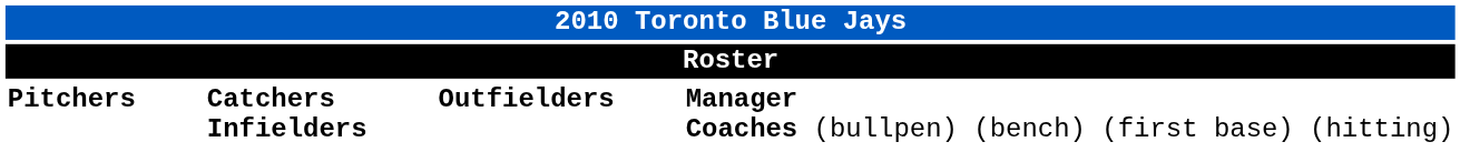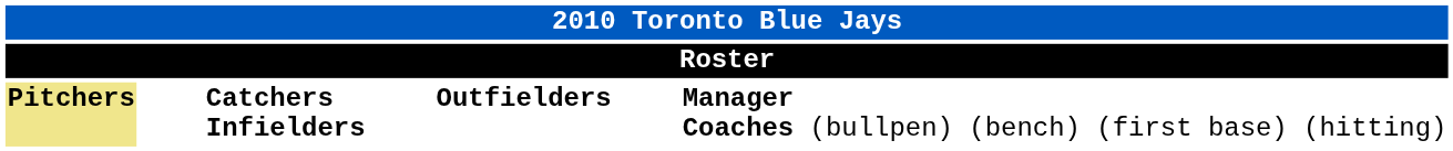Pitchers | column 1: no background -> khaki background
